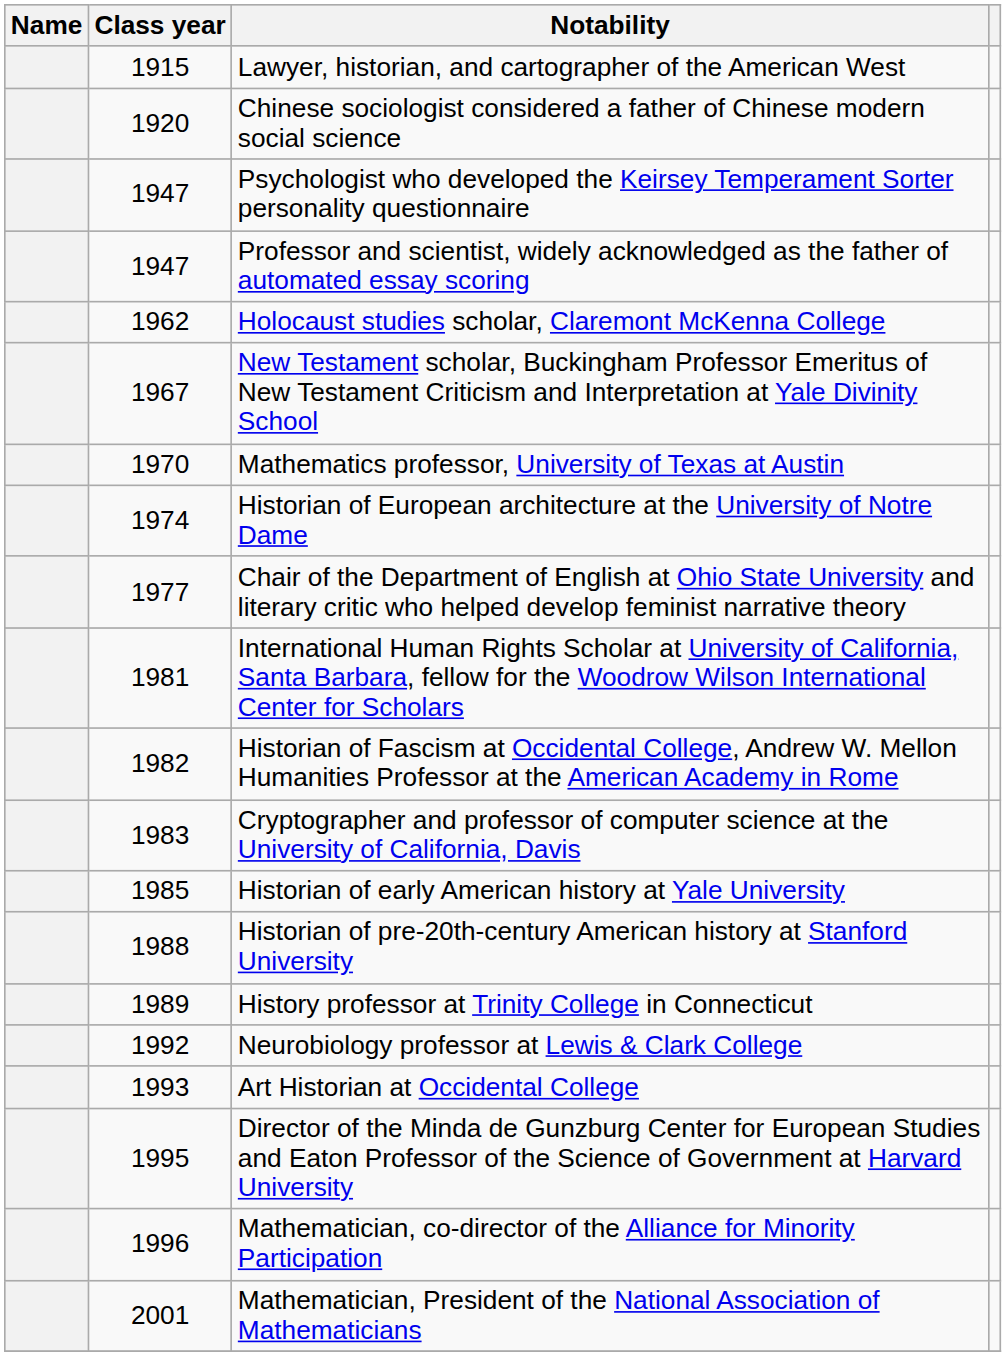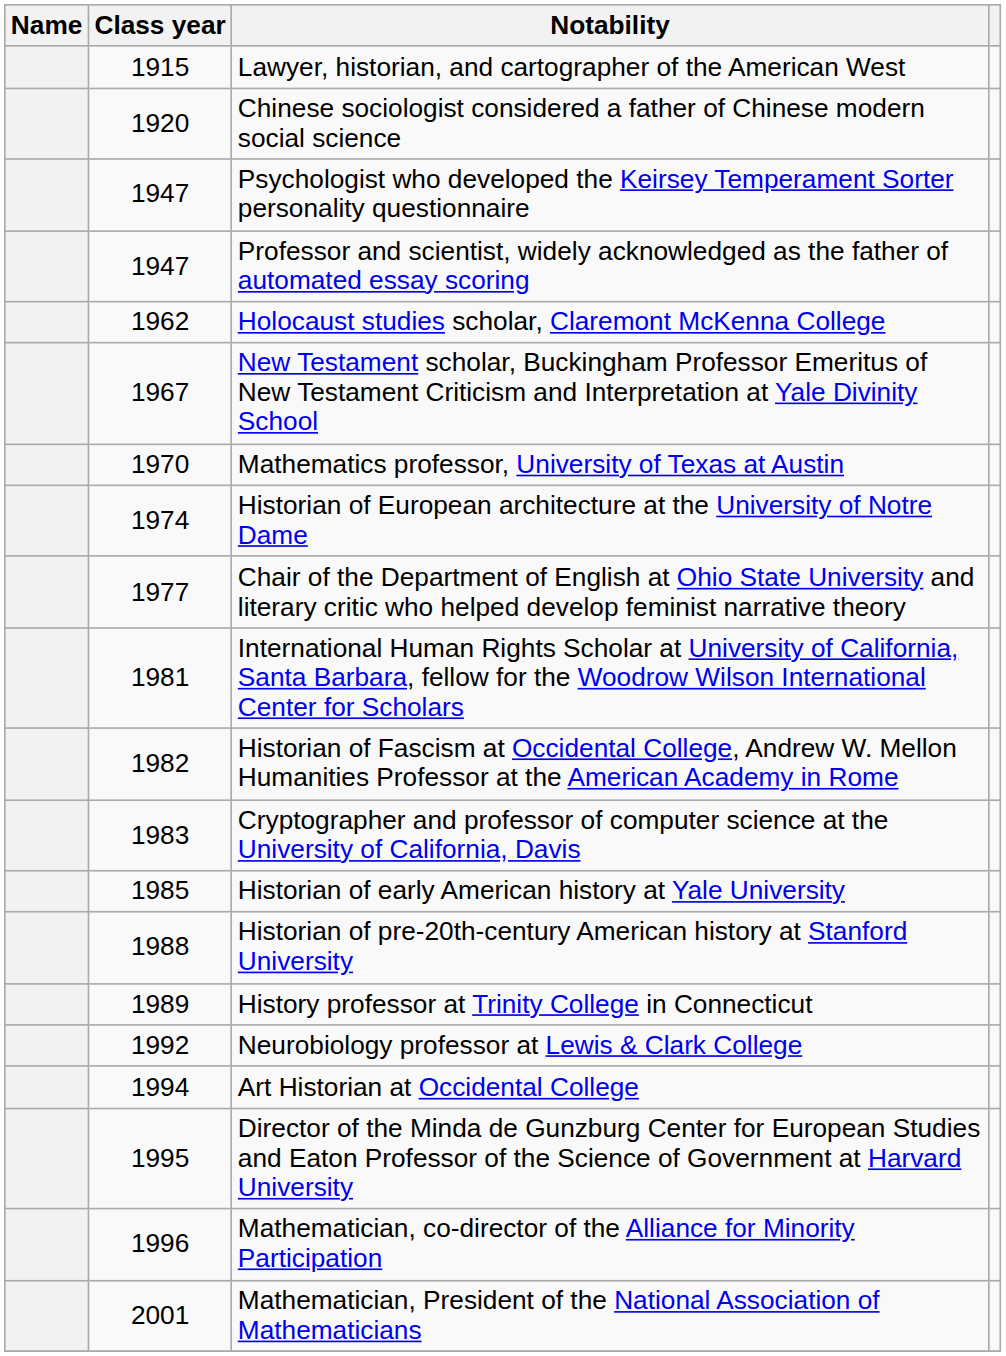Art Historian at Occidental College | Class year: 1993 -> 1994
